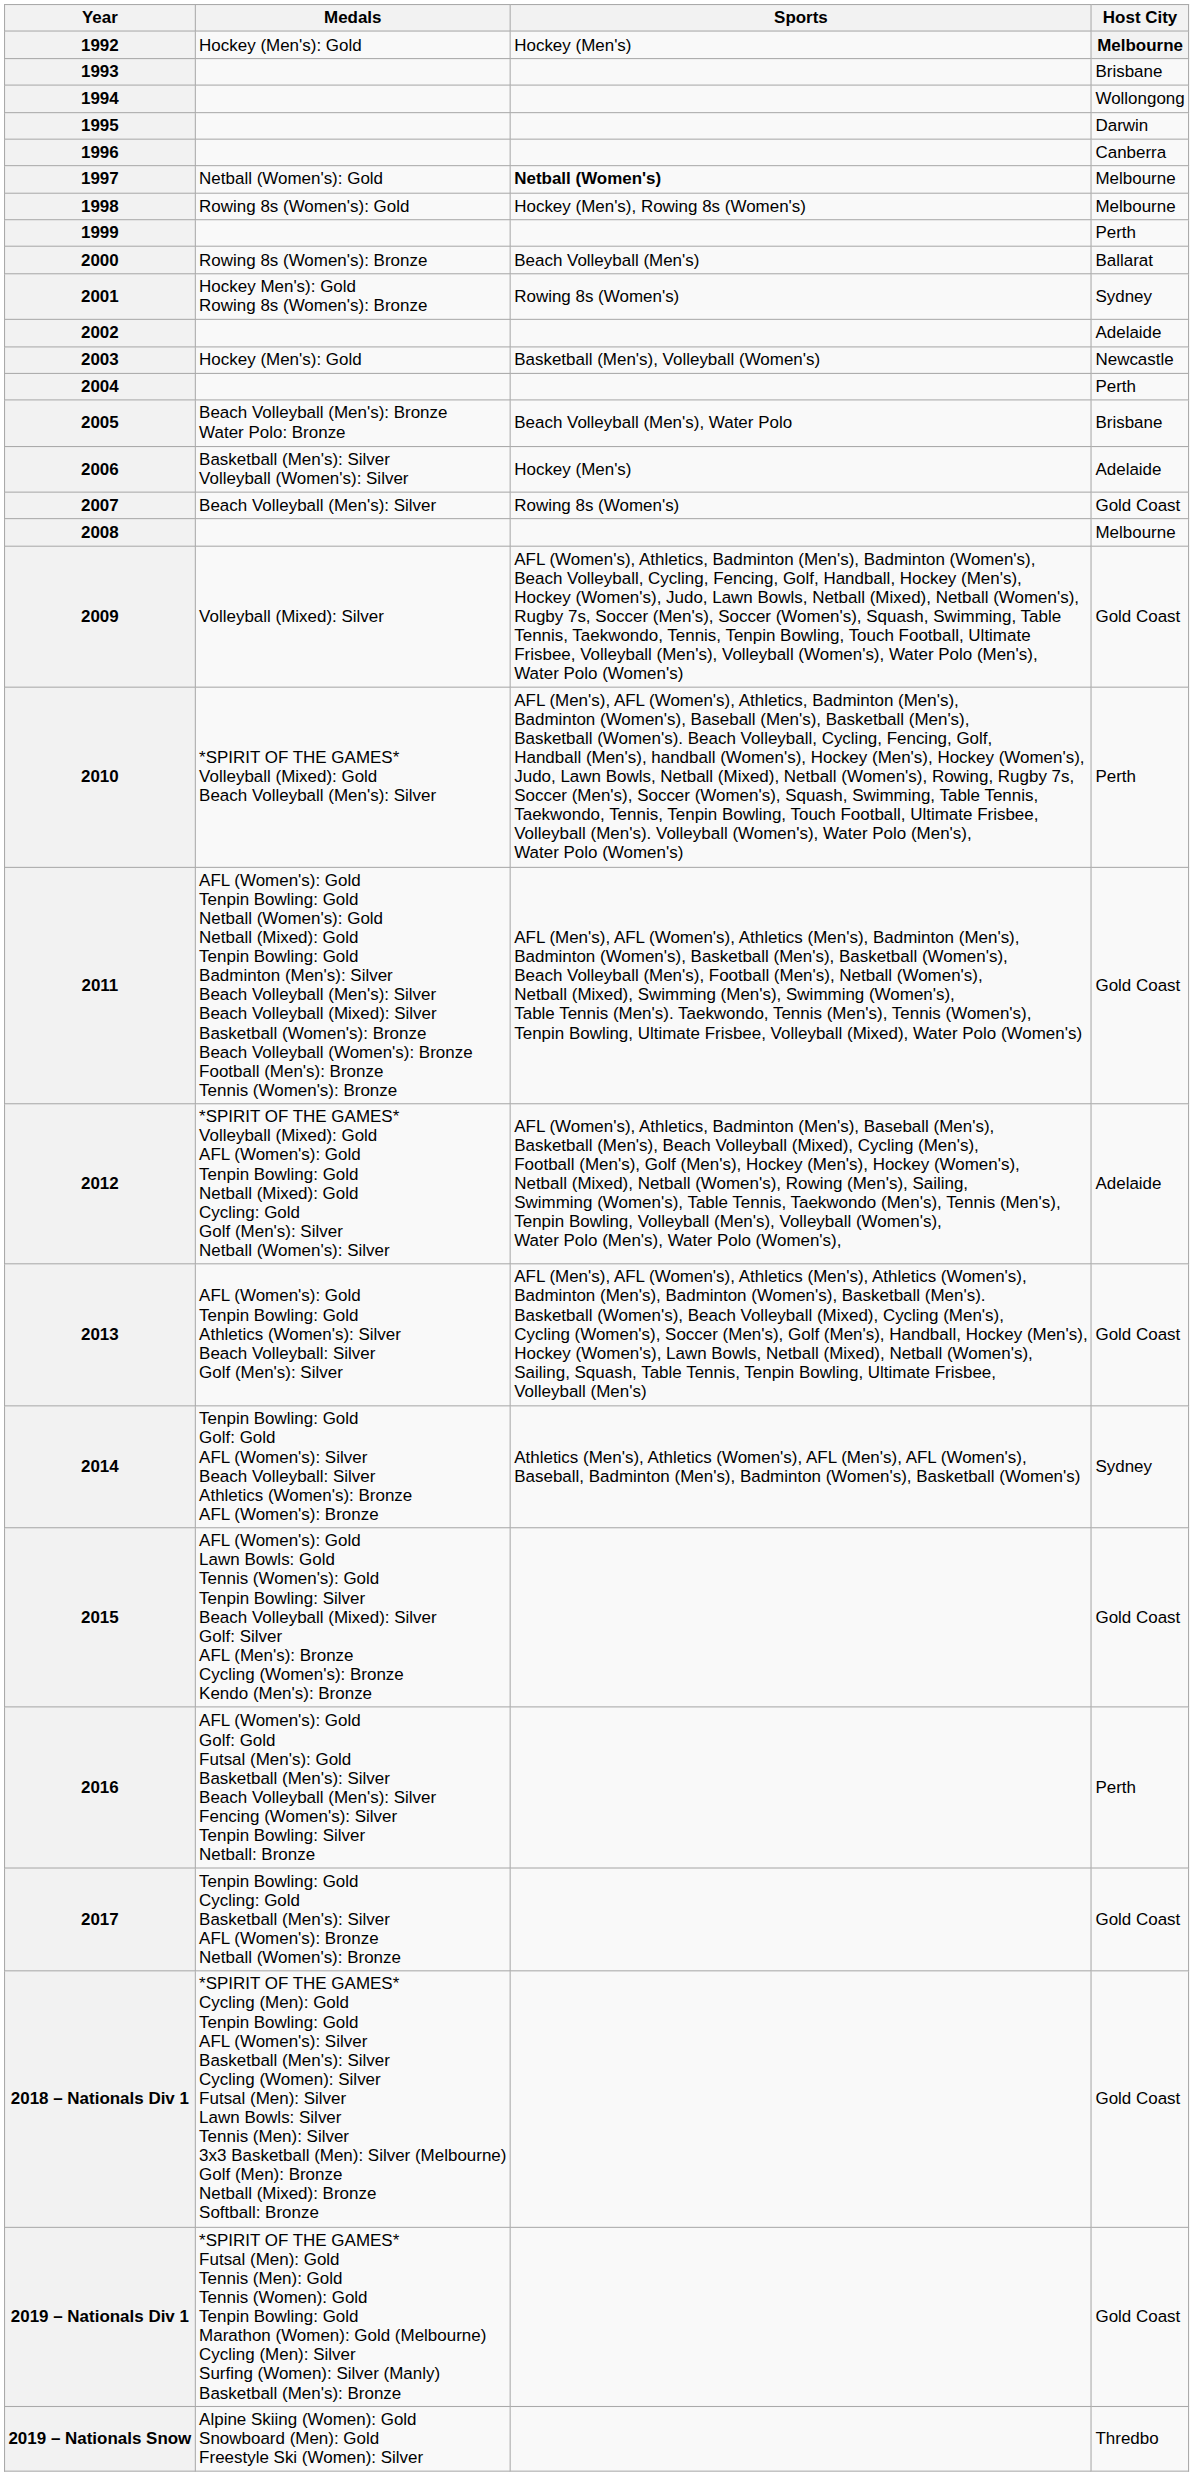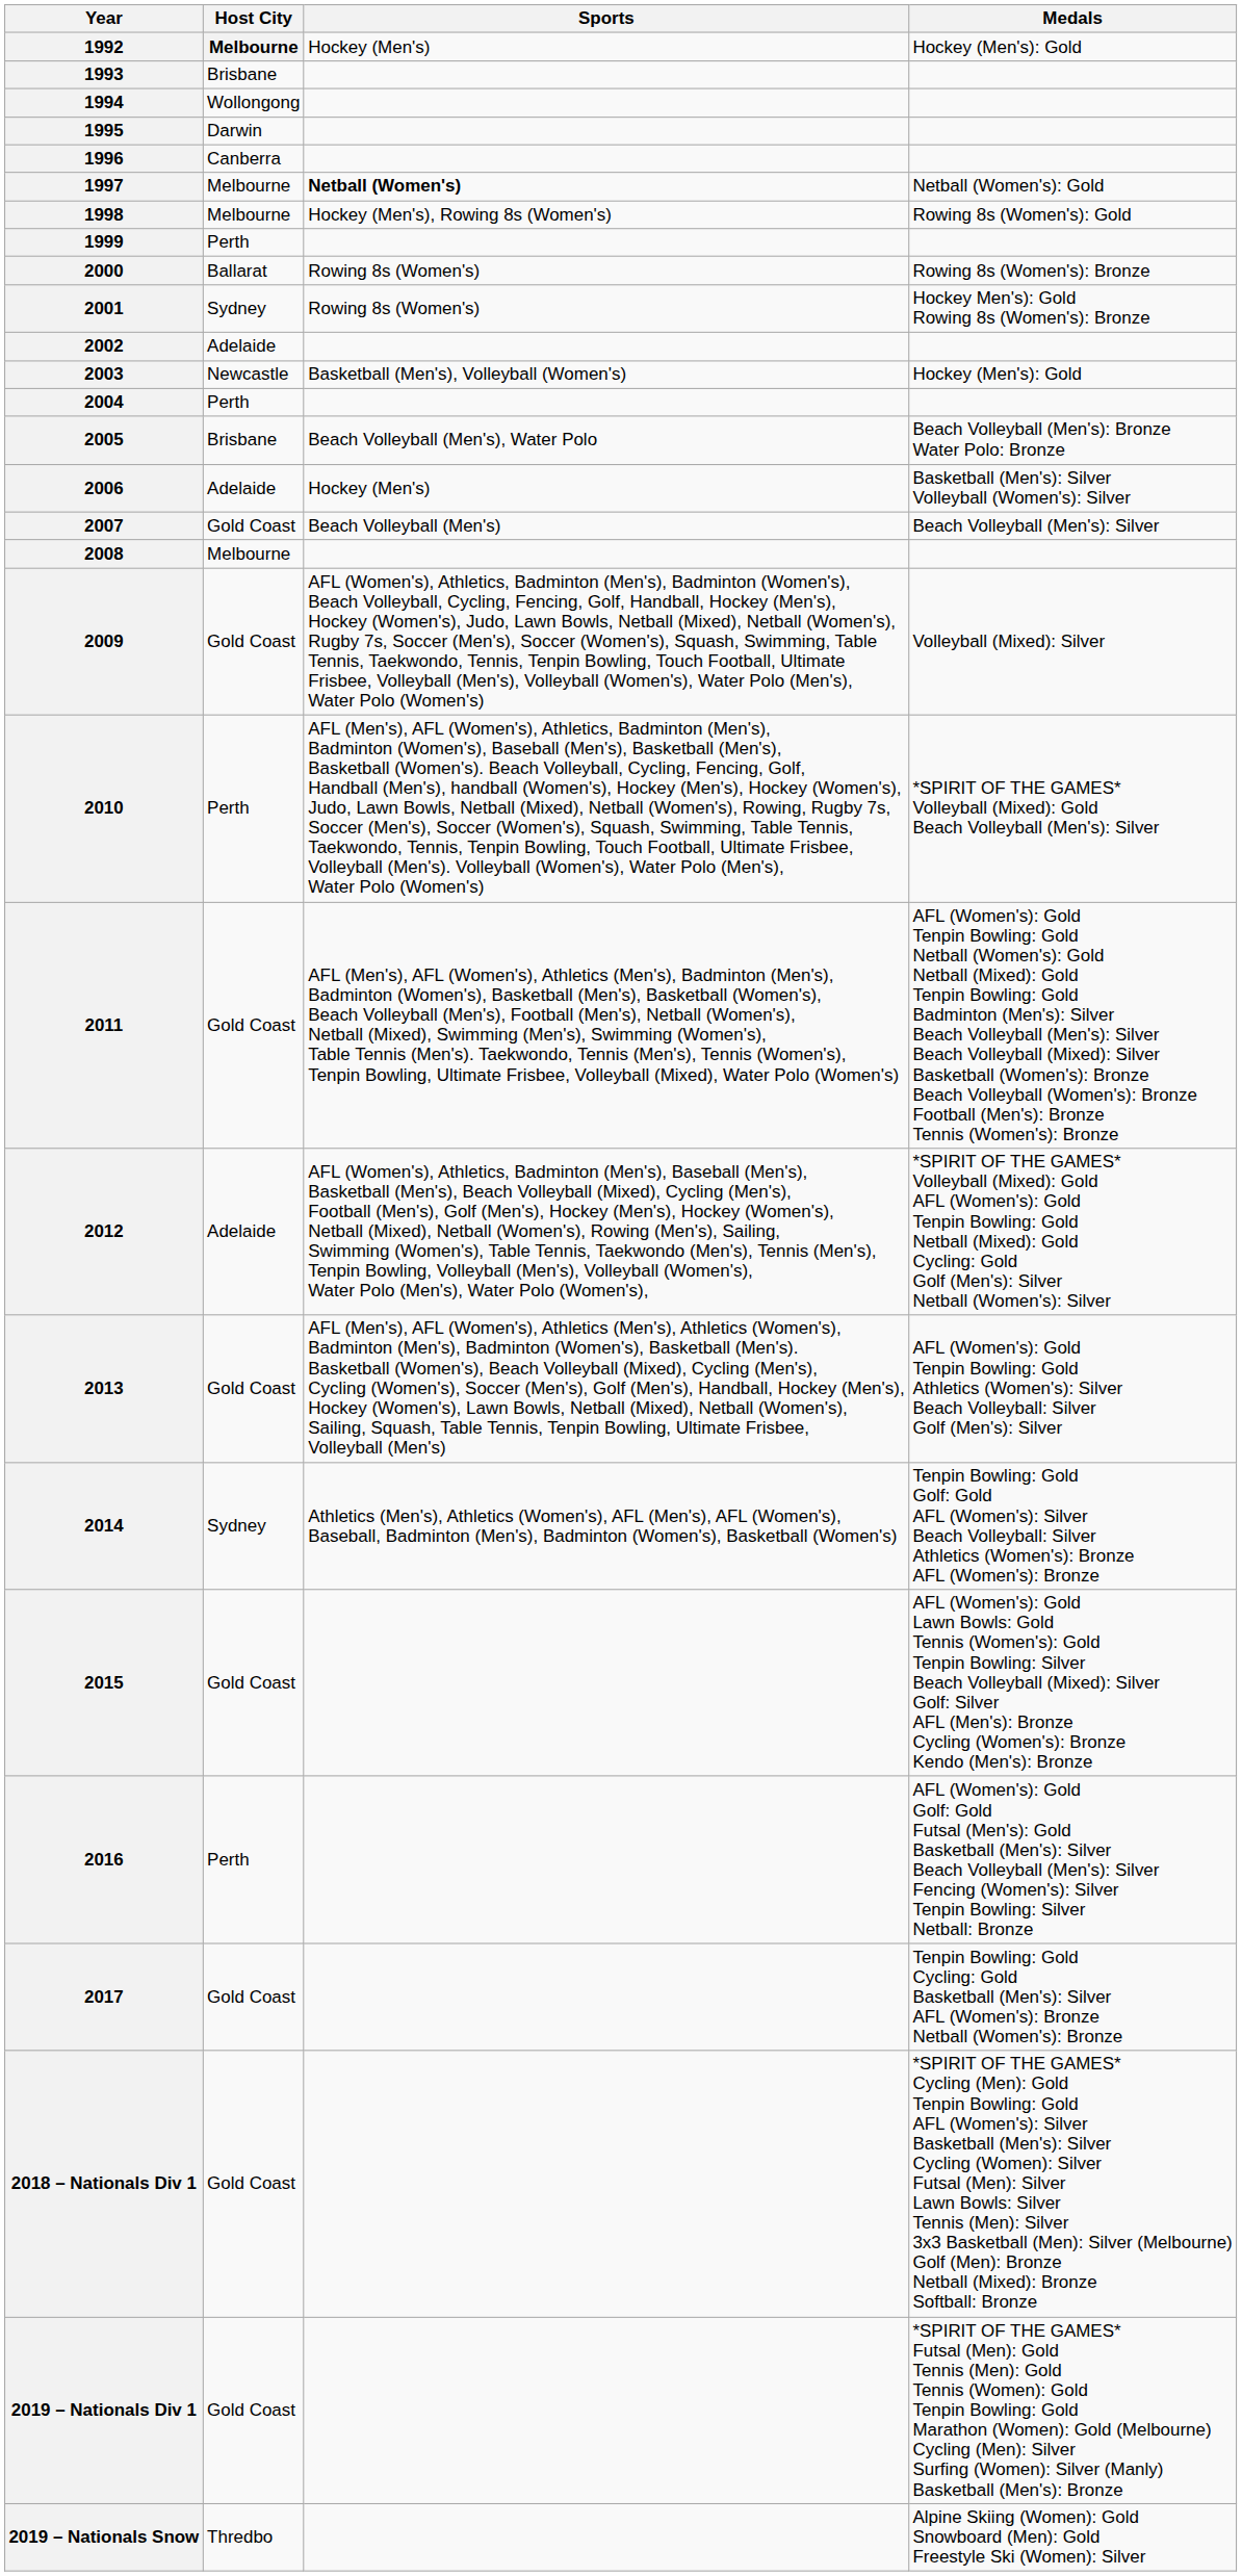columns swapped: Host City <-> Medals
2000 | Sports: Beach Volleyball (Men's) -> Rowing 8s (Women's)
2007 | Sports: Rowing 8s (Women's) -> Beach Volleyball (Men's)
